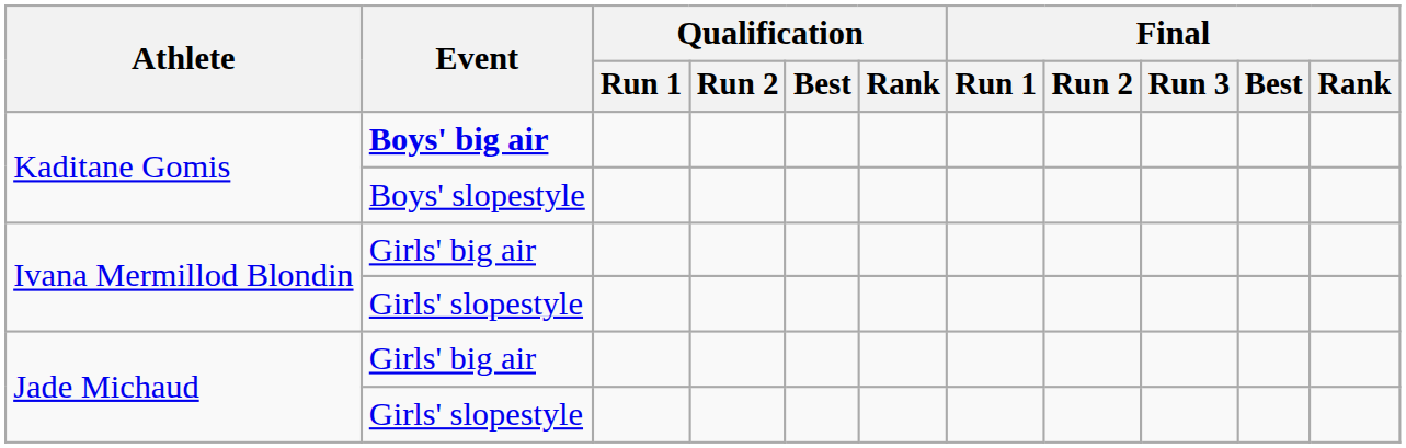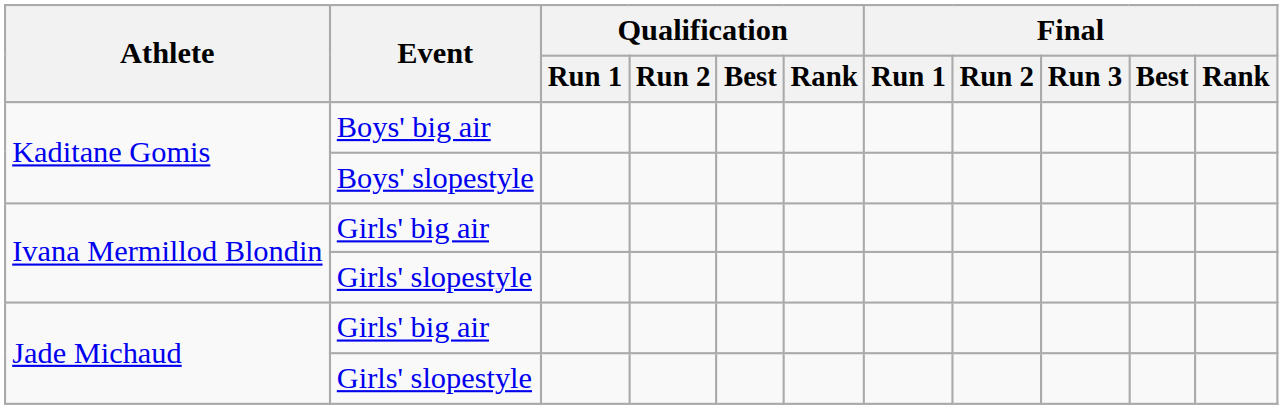Boys' big air | Event: bold -> normal
